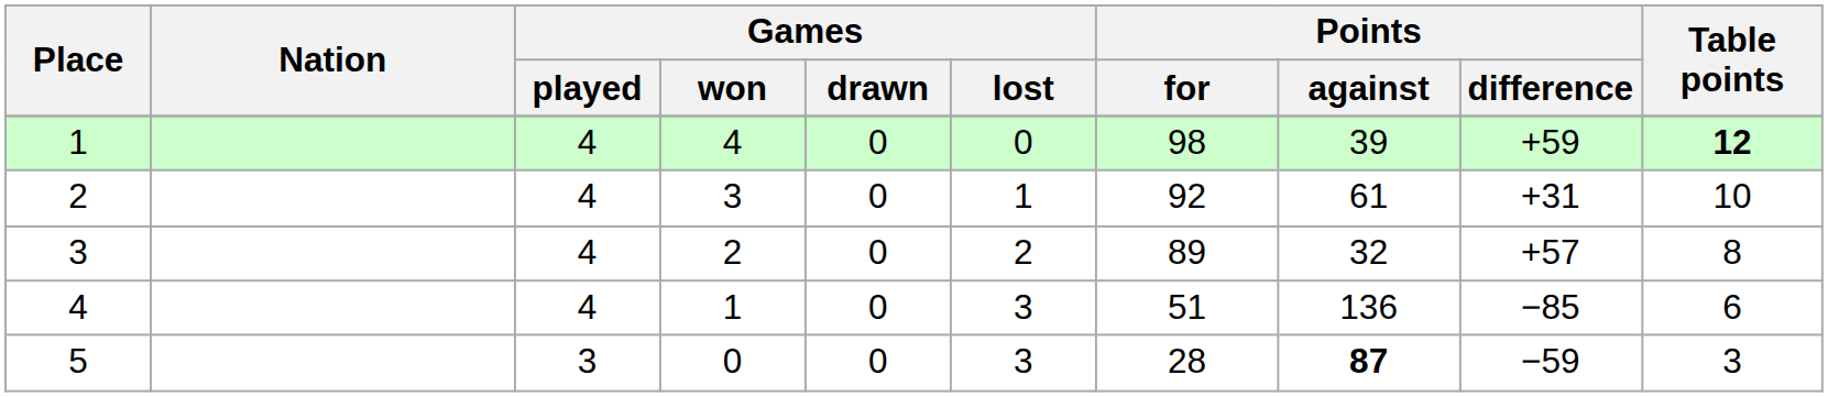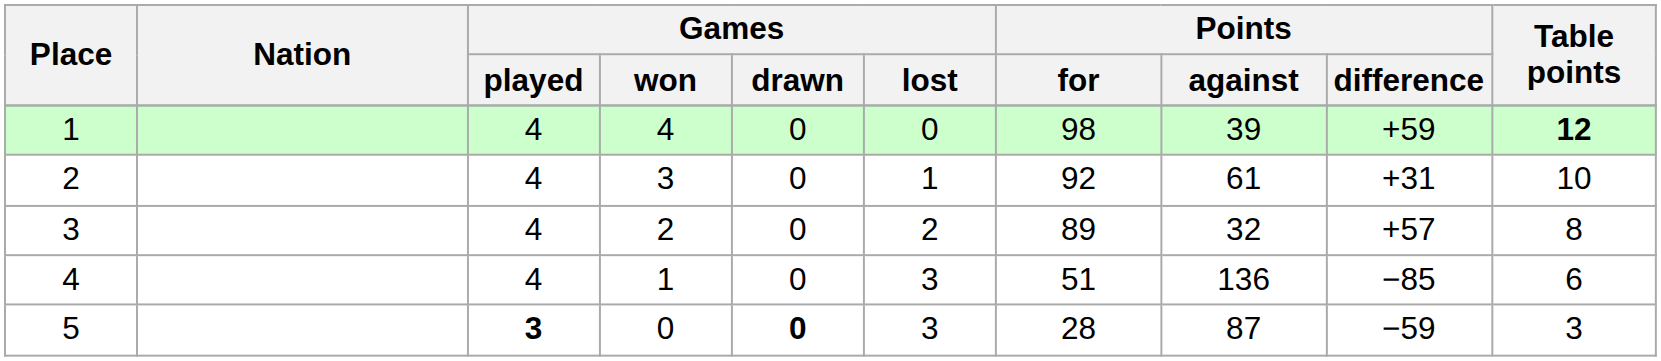5 | Games / played: normal -> bold
5 | Games / drawn: normal -> bold
5 | Points / against: bold -> normal
